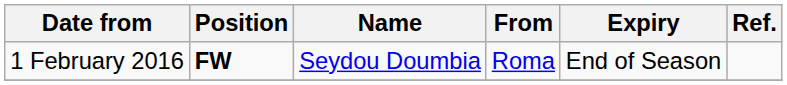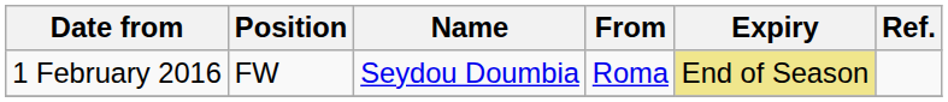1 February 2016 | Position: bold -> normal
1 February 2016 | Expiry: no background -> khaki background
